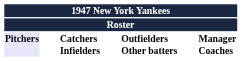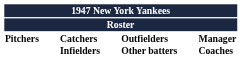Pitchers | column 1: lavender background -> no background
